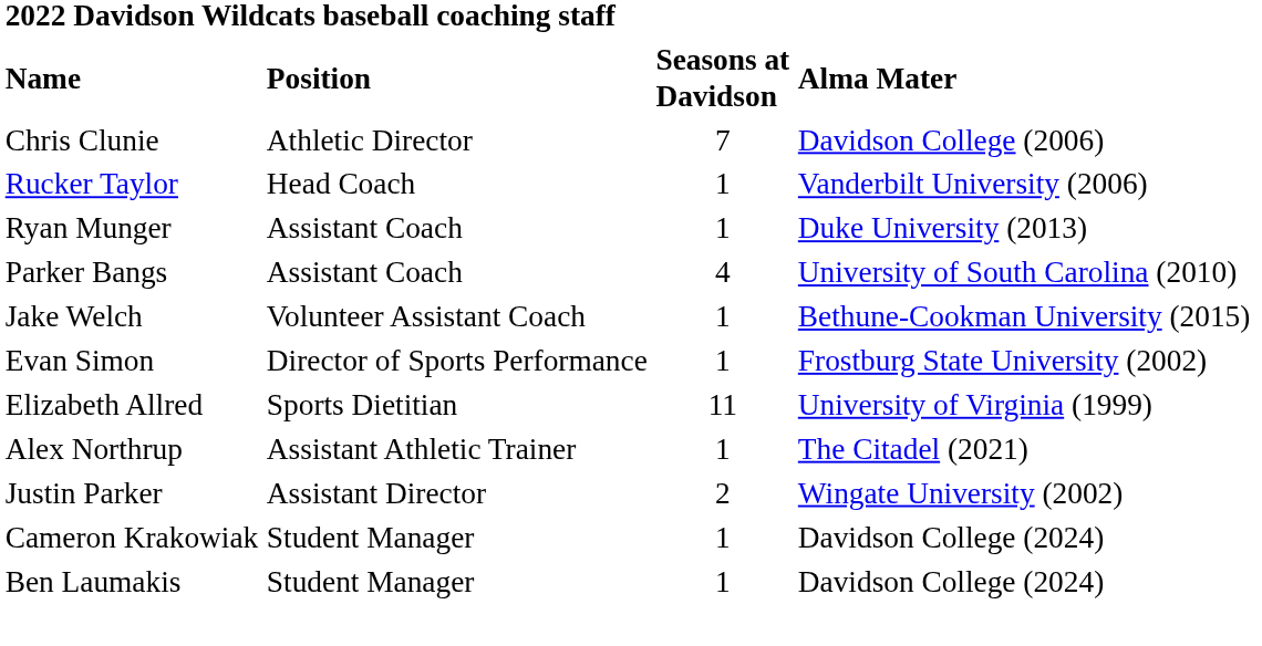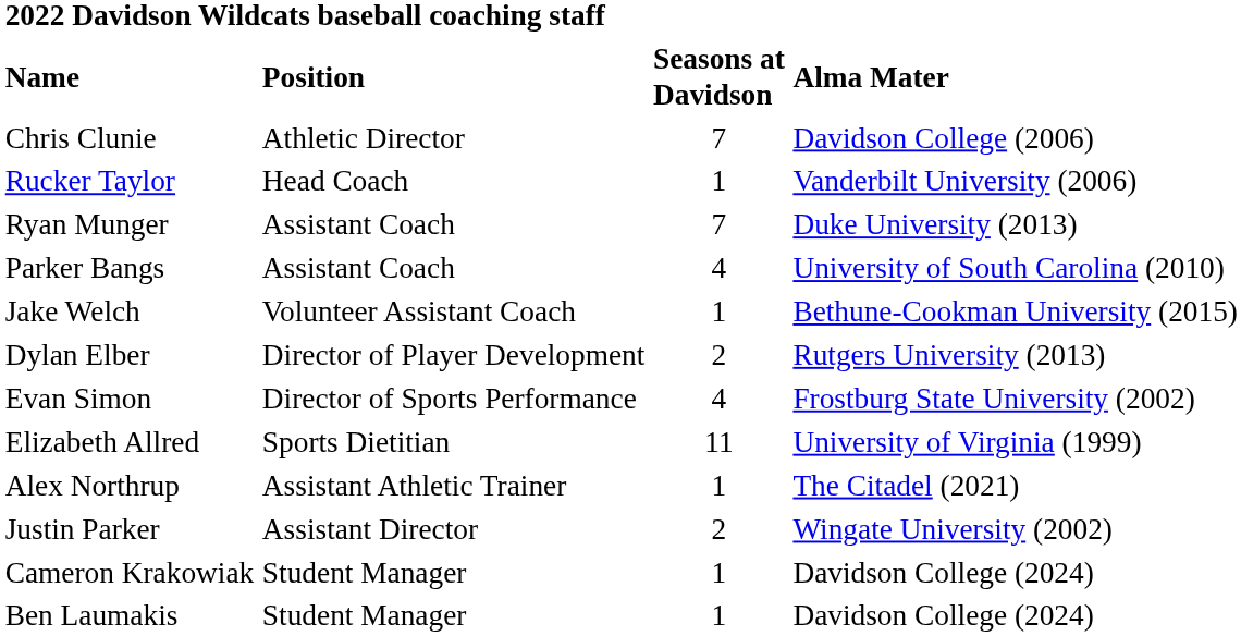Ryan Munger | Seasons at Davidson: 1 -> 7
+ row: Dylan Elber | Director of Player Development | 2 | Rutgers University (2013)
Evan Simon | Seasons at Davidson: 1 -> 4
